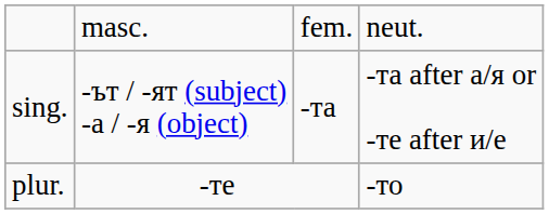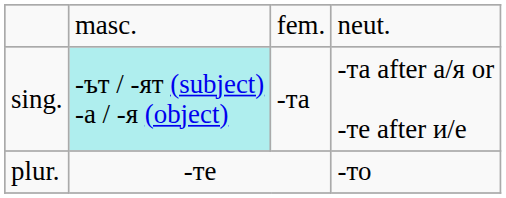sing. | column 2: no background -> paleturquoise background
